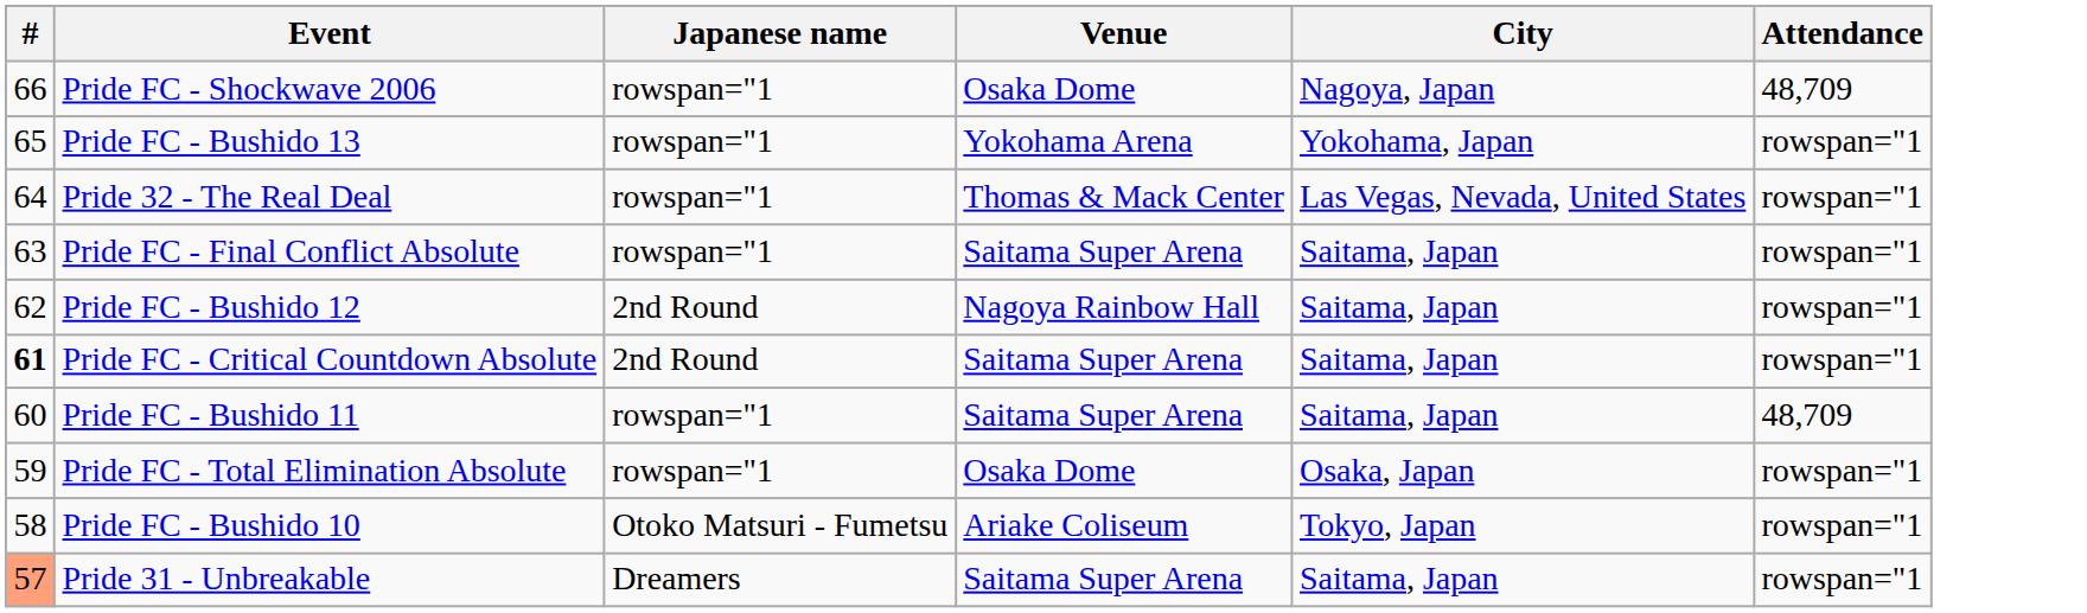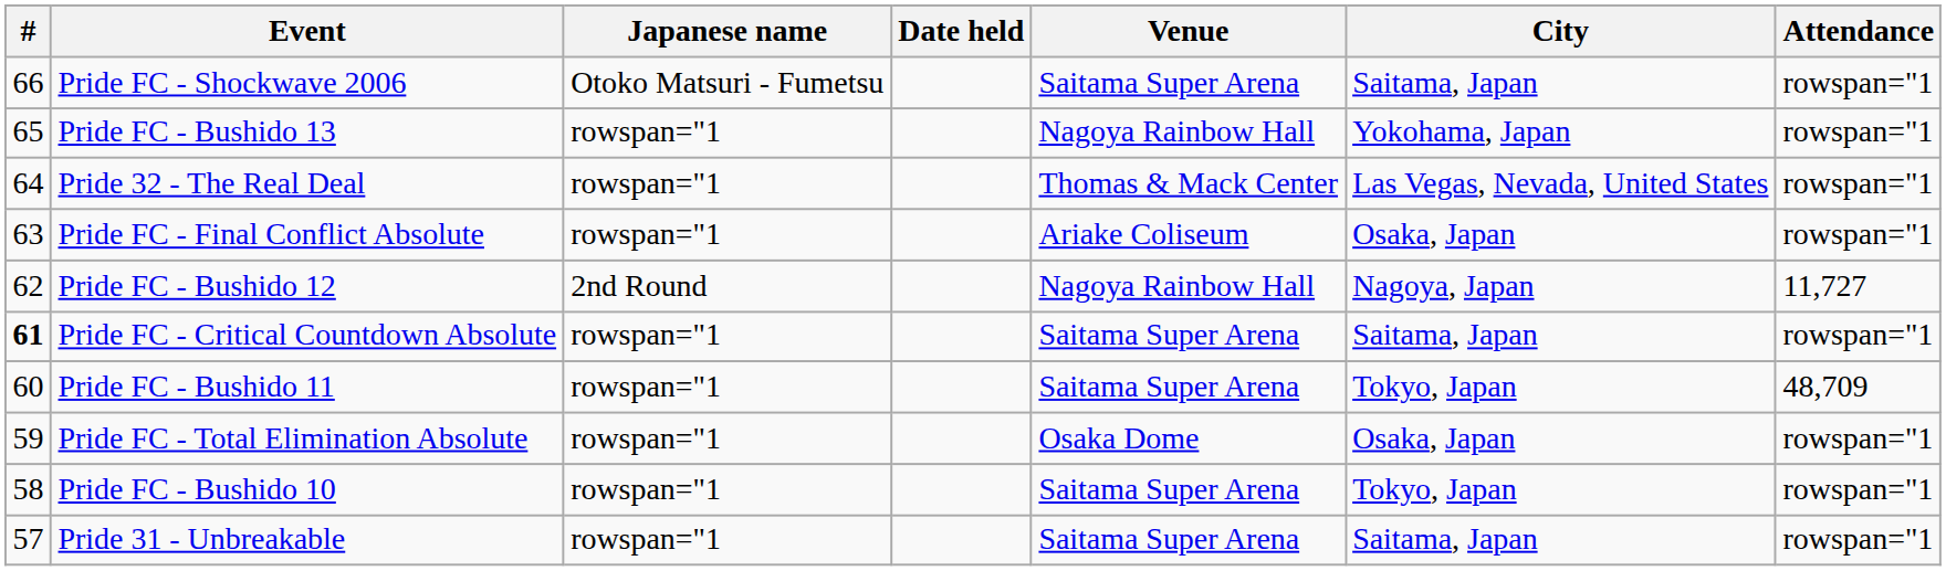+ column: Date held
Pride FC - Shockwave 2006 | Japanese name: rowspan="1 -> Otoko Matsuri - Fumetsu
Pride FC - Shockwave 2006 | Venue: Osaka Dome -> Saitama Super Arena
Pride FC - Shockwave 2006 | City: Nagoya, Japan -> Saitama, Japan
Pride FC - Shockwave 2006 | Attendance: 48,709 -> rowspan="1
Pride FC - Bushido 13 | Venue: Yokohama Arena -> Nagoya Rainbow Hall
Pride FC - Final Conflict Absolute | Venue: Saitama Super Arena -> Ariake Coliseum
Pride FC - Final Conflict Absolute | City: Saitama, Japan -> Osaka, Japan
Pride FC - Bushido 12 | City: Saitama, Japan -> Nagoya, Japan
Pride FC - Bushido 12 | Attendance: rowspan="1 -> 11,727
Pride FC - Critical Countdown Absolute | Japanese name: 2nd Round -> rowspan="1
Pride FC - Bushido 11 | City: Saitama, Japan -> Tokyo, Japan
Pride FC - Bushido 10 | Japanese name: Otoko Matsuri - Fumetsu -> rowspan="1
Pride FC - Bushido 10 | Venue: Ariake Coliseum -> Saitama Super Arena
Pride 31 - Unbreakable | #: lightsalmon background -> no background
Pride 31 - Unbreakable | Japanese name: Dreamers -> rowspan="1
